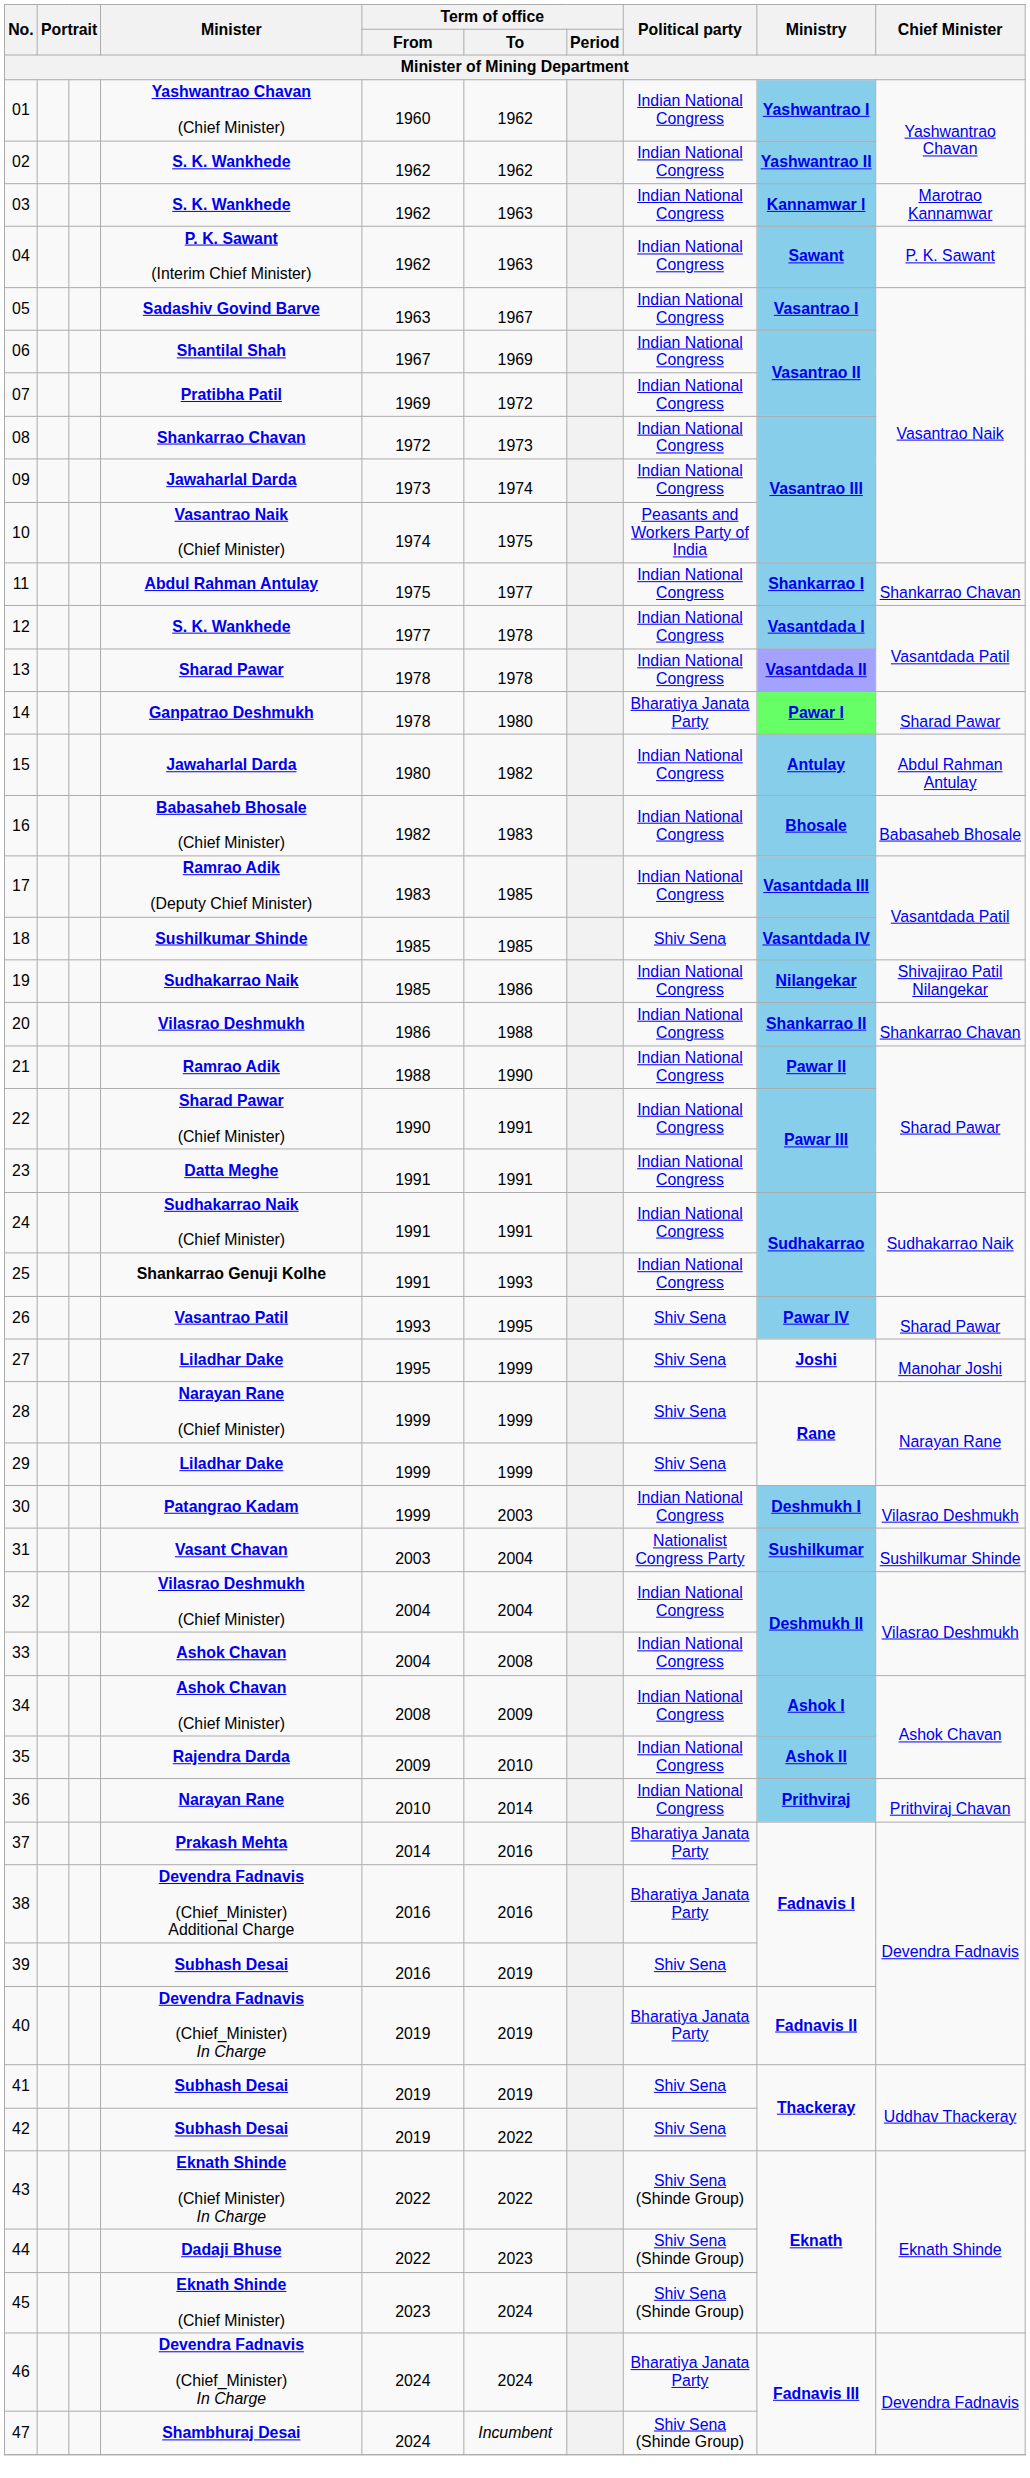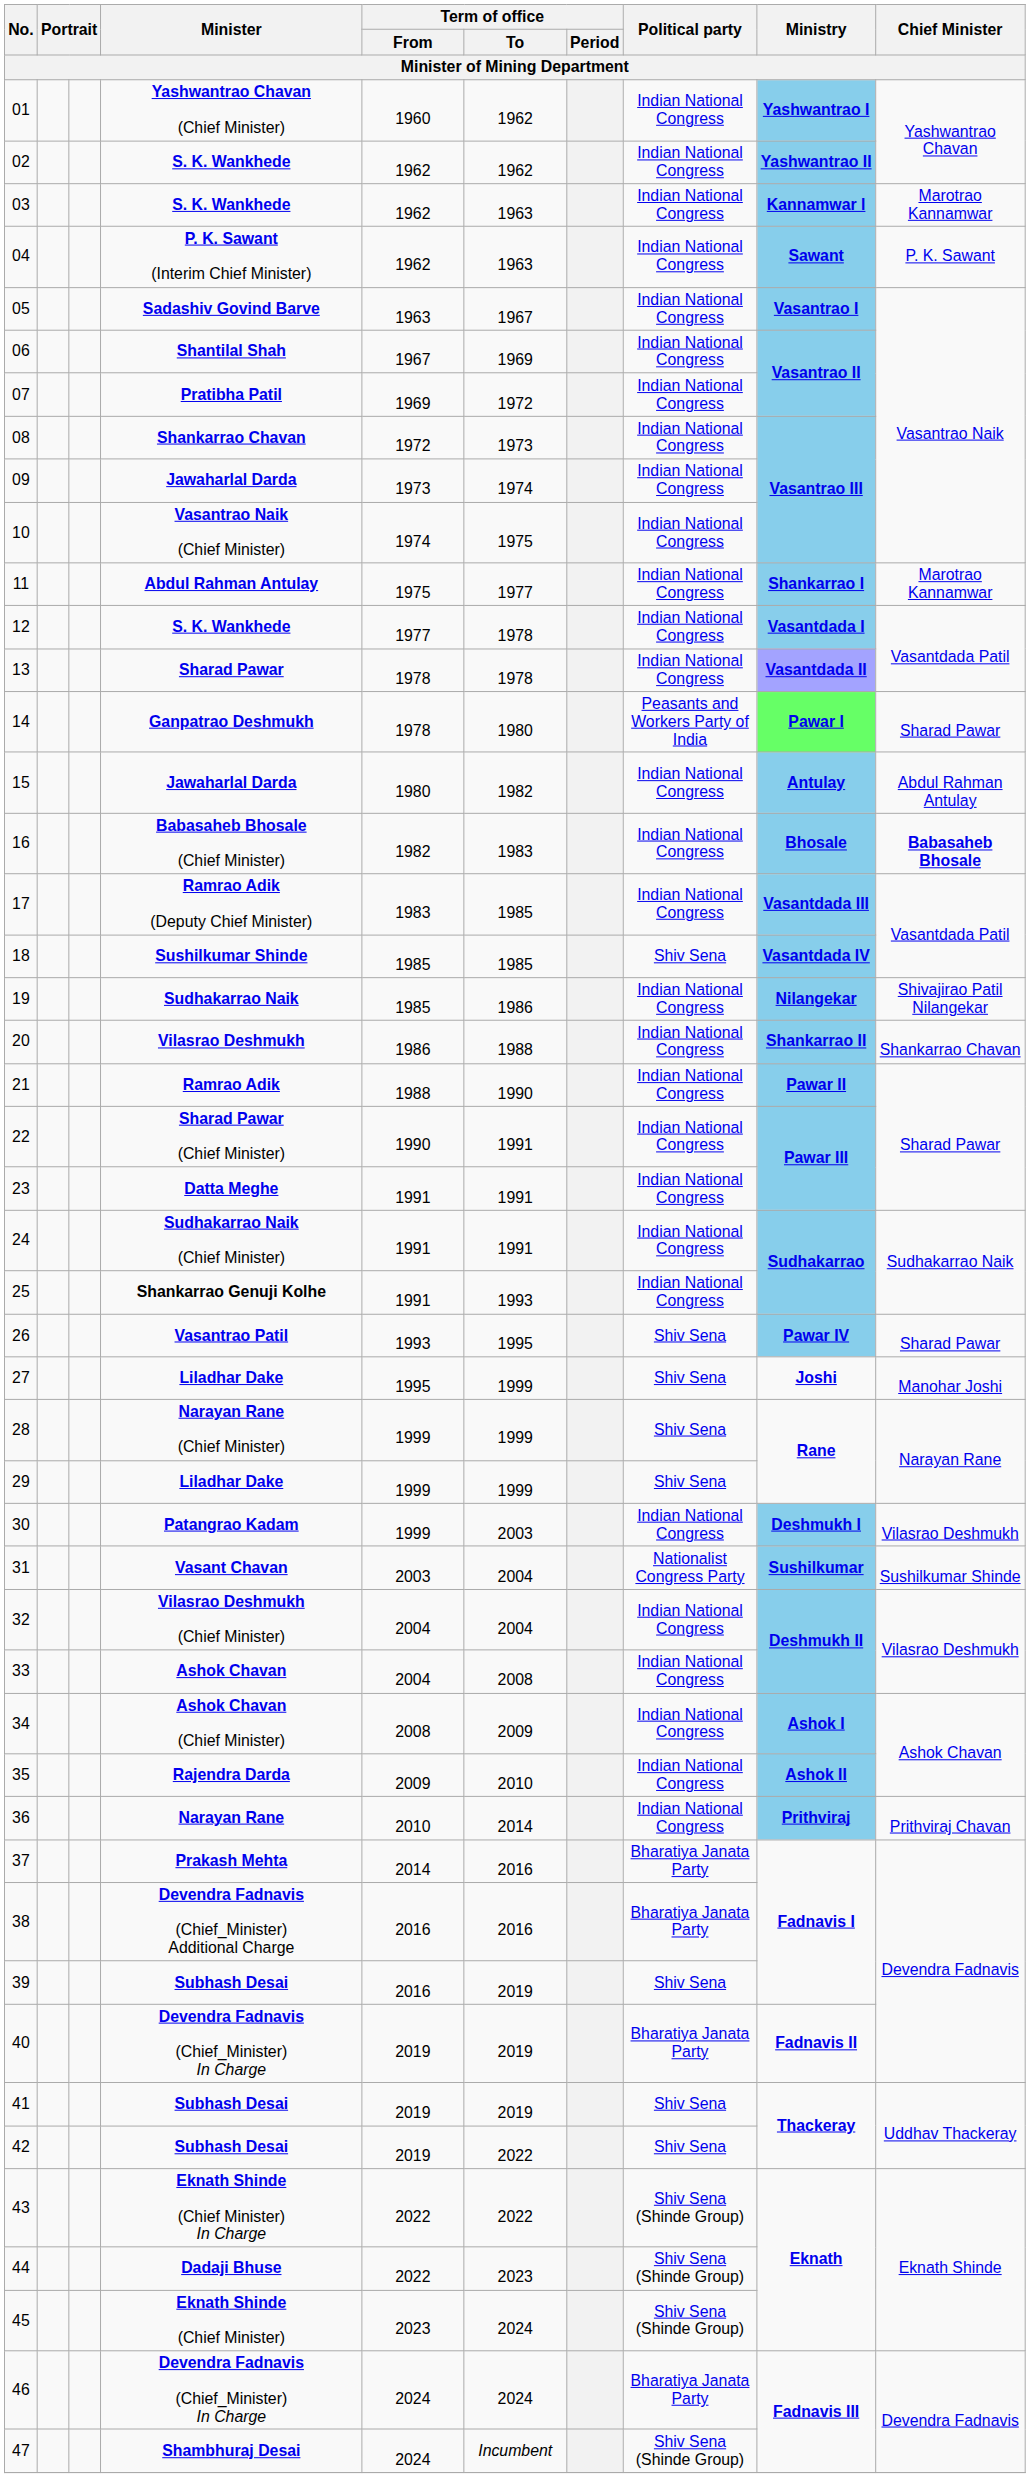10 | Political party: Peasants and Workers Party of India -> Indian National Congress
11 | Chief Minister: Shankarrao Chavan -> Marotrao Kannamwar
14 | Political party: Bharatiya Janata Party -> Peasants and Workers Party of India
16 | Chief Minister: normal -> bold
